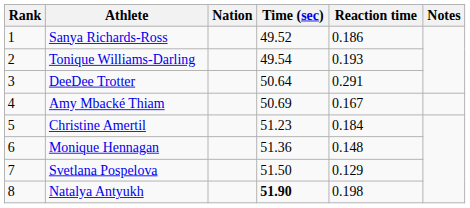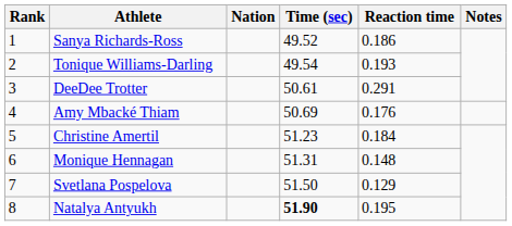DeeDee Trotter | Time (sec): 50.64 -> 50.61
Amy Mbacké Thiam | Reaction time: 0.167 -> 0.176
Monique Hennagan | Time (sec): 51.36 -> 51.31
Natalya Antyukh | Reaction time: 0.198 -> 0.195
